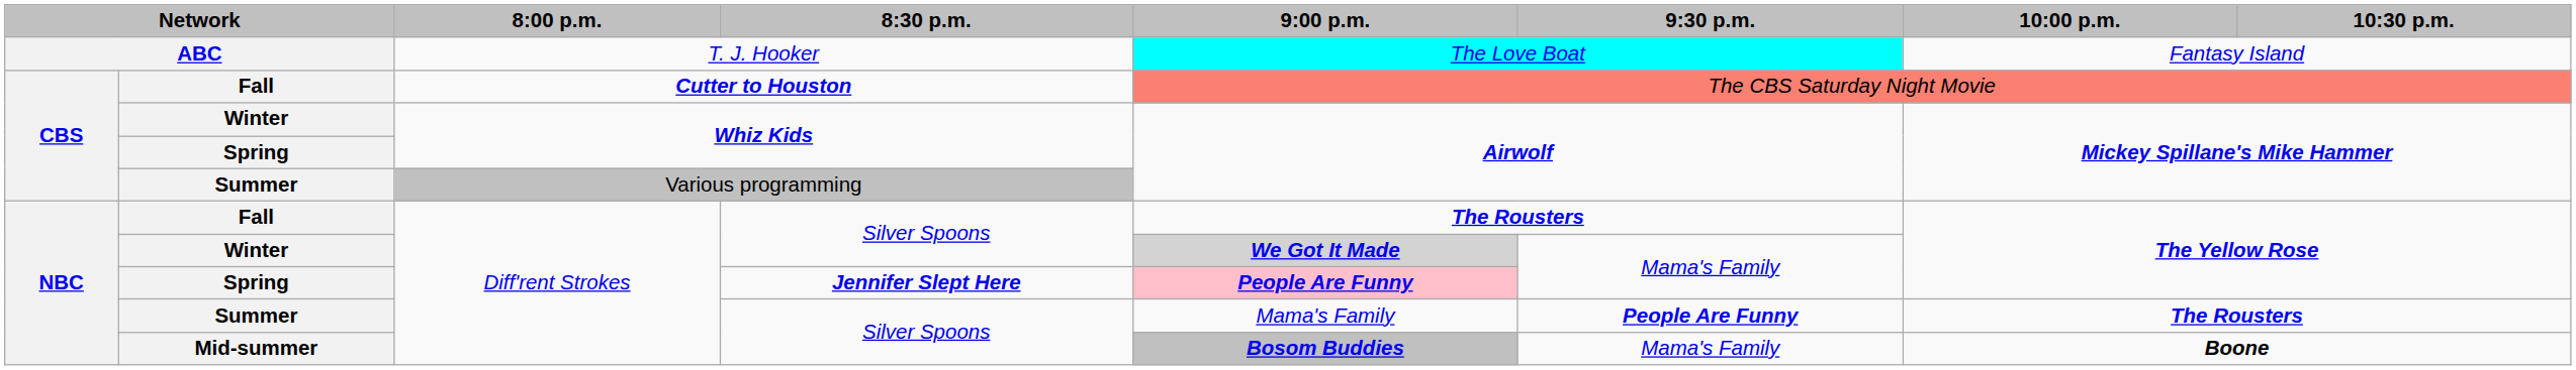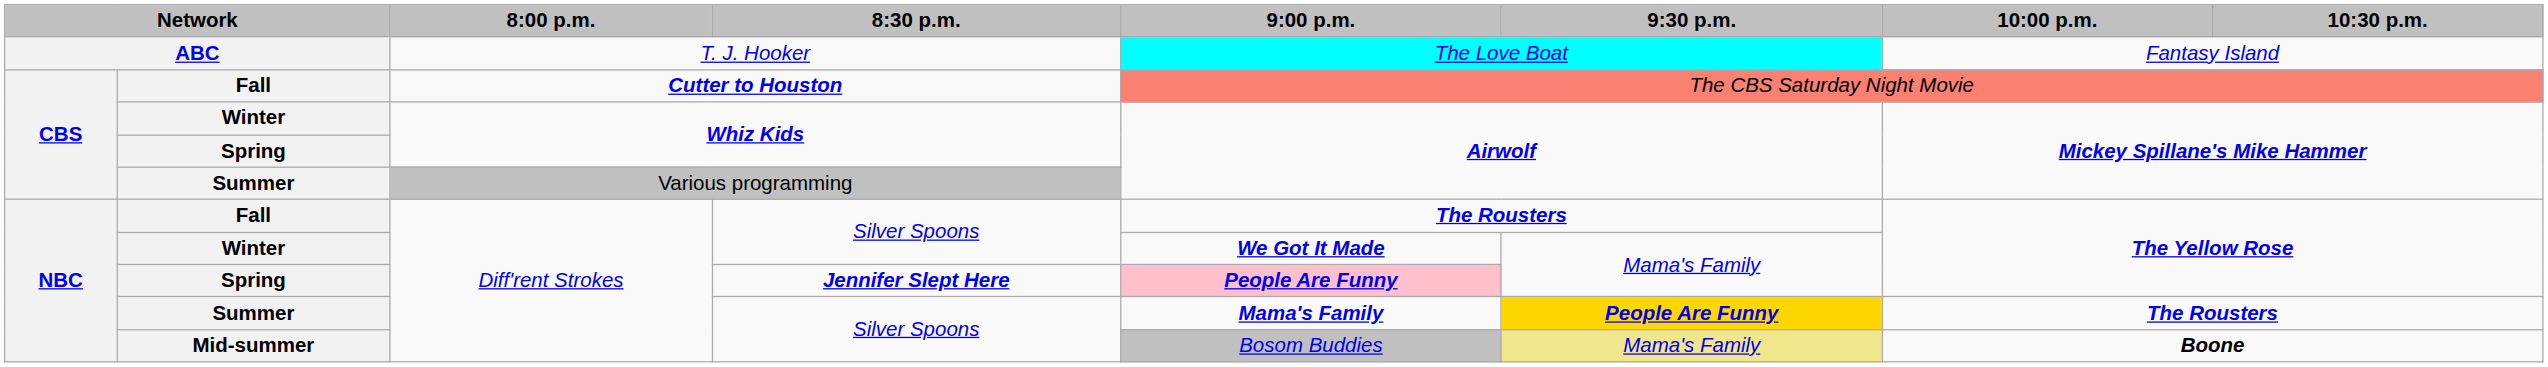Winter / Silver Spoons | 9:00 p.m.: lightgrey background -> no background
Summer / Silver Spoons | 9:00 p.m.: normal -> bold
Summer / Silver Spoons | 9:30 p.m.: no background -> gold background
Mid-summer | 9:00 p.m.: bold -> normal
Mid-summer | 9:30 p.m.: no background -> khaki background
